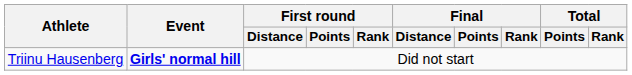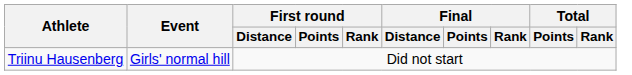Triinu Hausenberg | Event: bold -> normal
